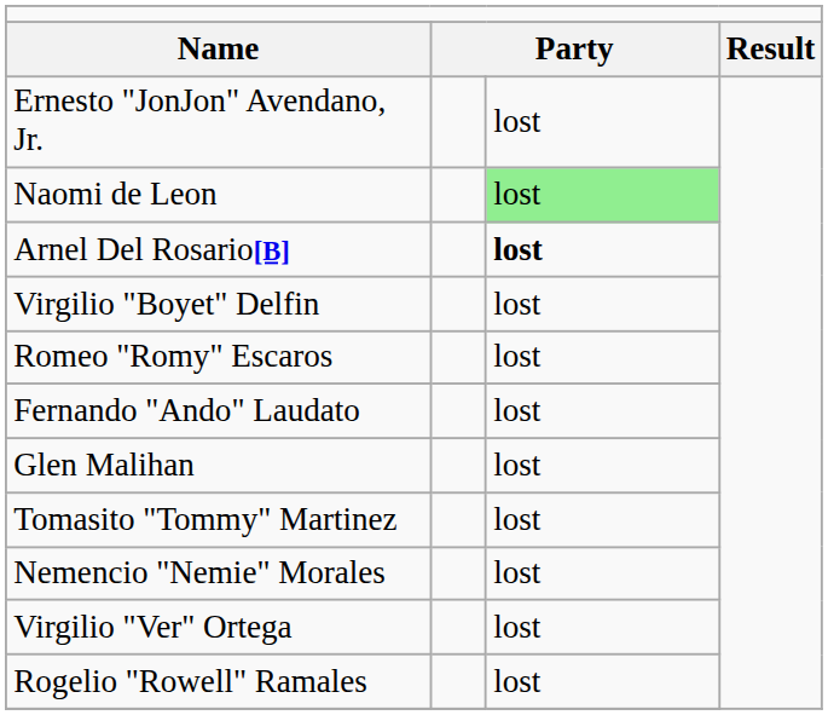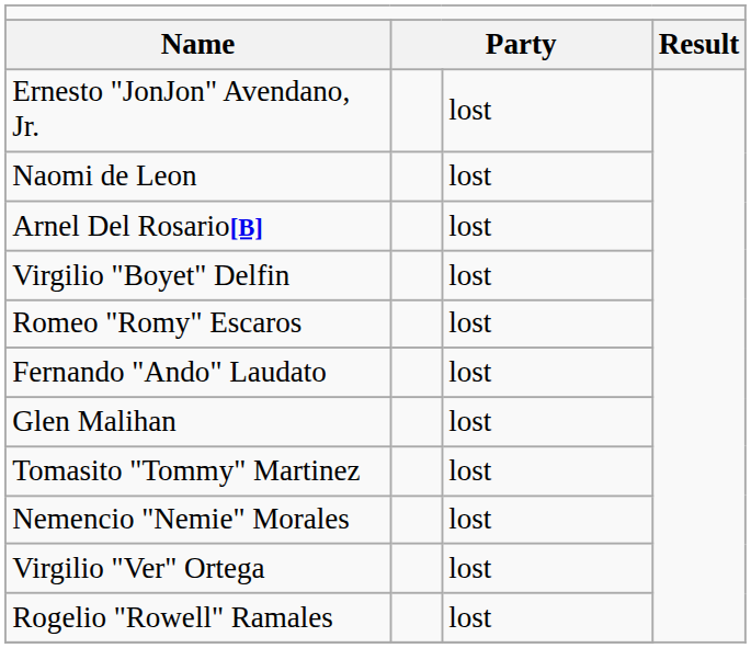Naomi de Leon | column 3: lightgreen background -> no background
Arnel Del Rosario[B] | column 3: bold -> normal
